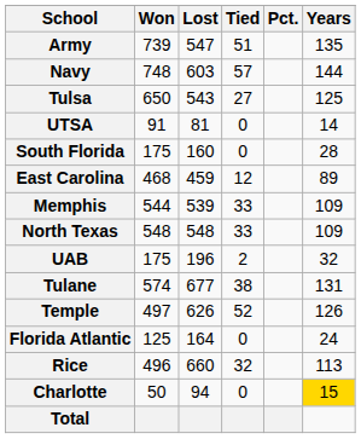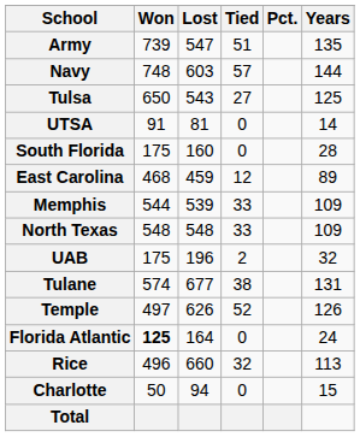Florida Atlantic | Won: normal -> bold
Charlotte | Years: gold background -> no background
